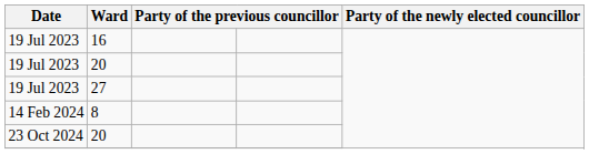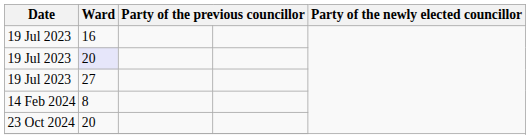19 Jul 2023 / 20 | Ward: no background -> lavender background
